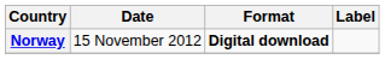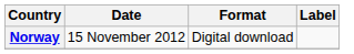Norway | Format: bold -> normal
